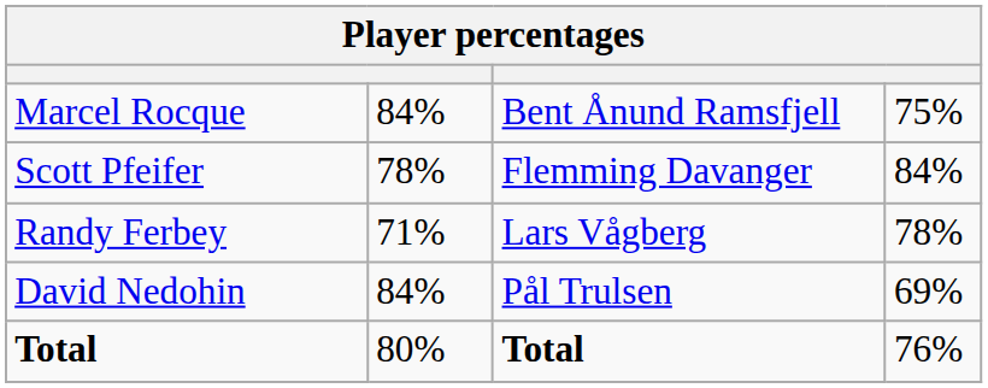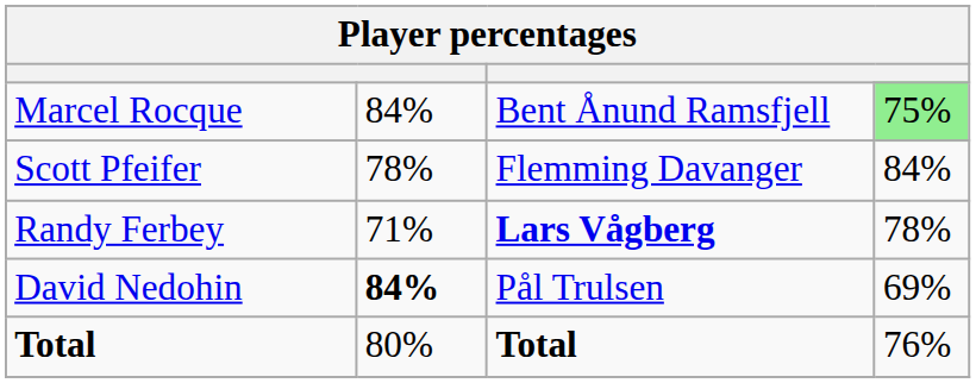Marcel Rocque | column 4: no background -> lightgreen background
Randy Ferbey | column 3: normal -> bold
David Nedohin | column 2: normal -> bold
